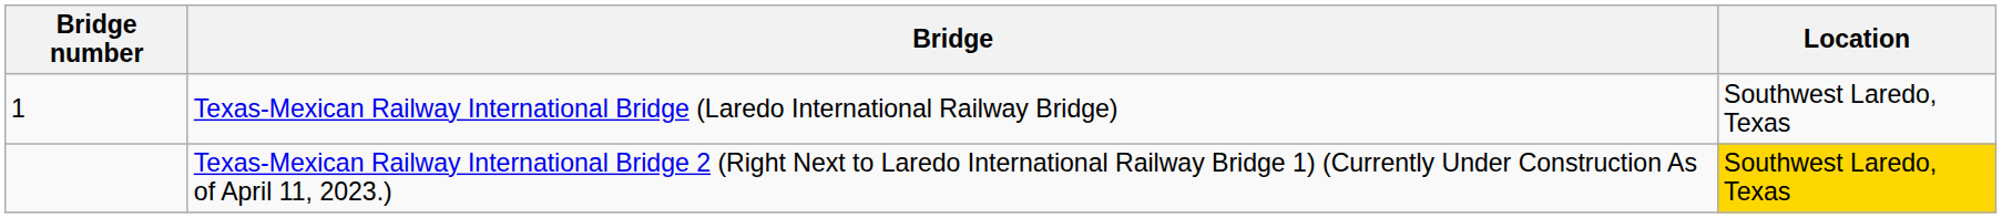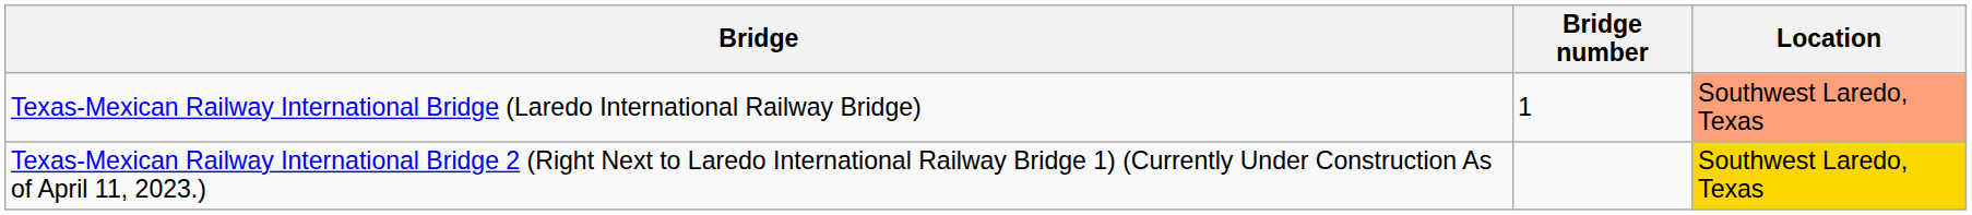columns swapped: Bridge <-> Bridge number
row 2 | Location: no background -> lightsalmon background
